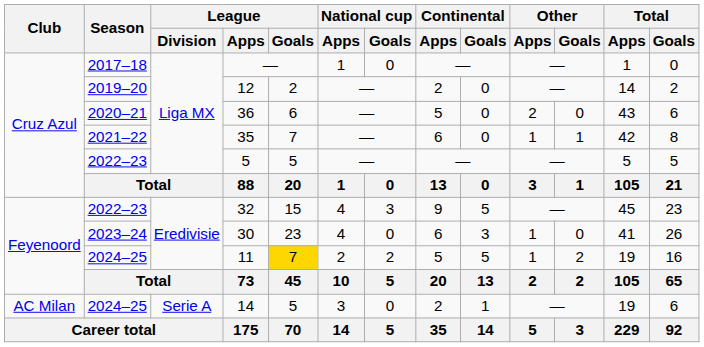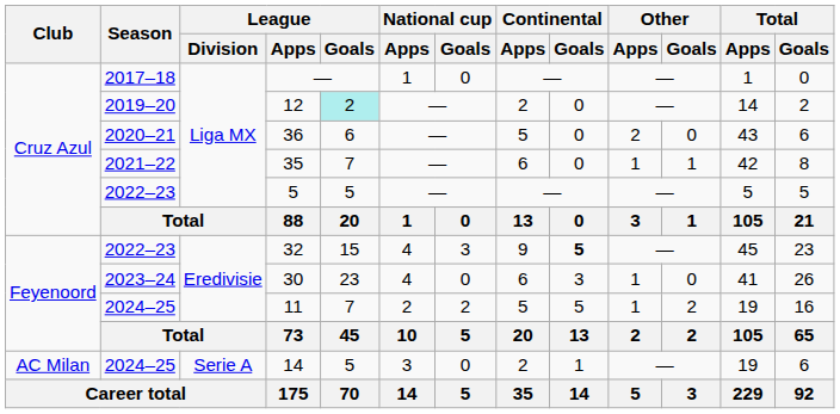12 | League / Goals: no background -> paleturquoise background
32 | Continental / Goals: normal -> bold
11 | League / Goals: gold background -> no background
